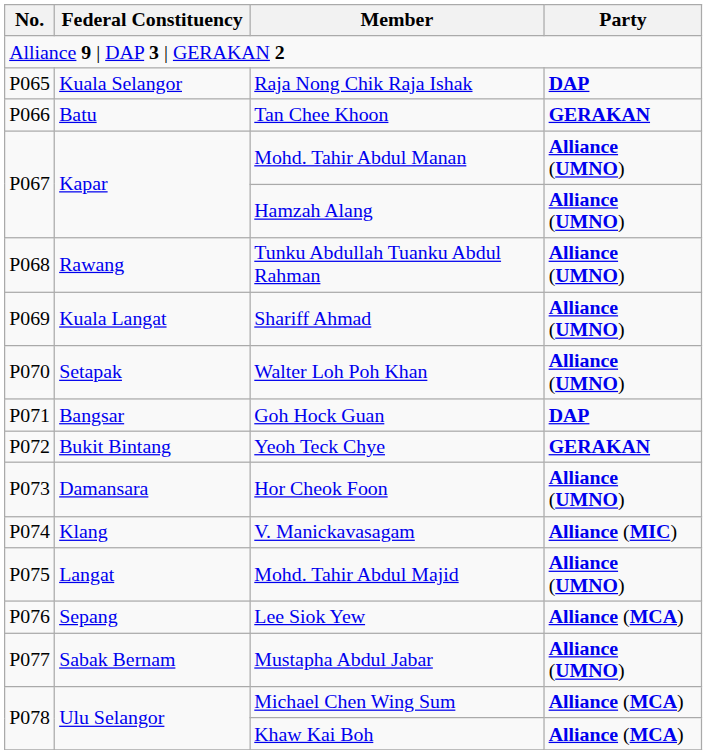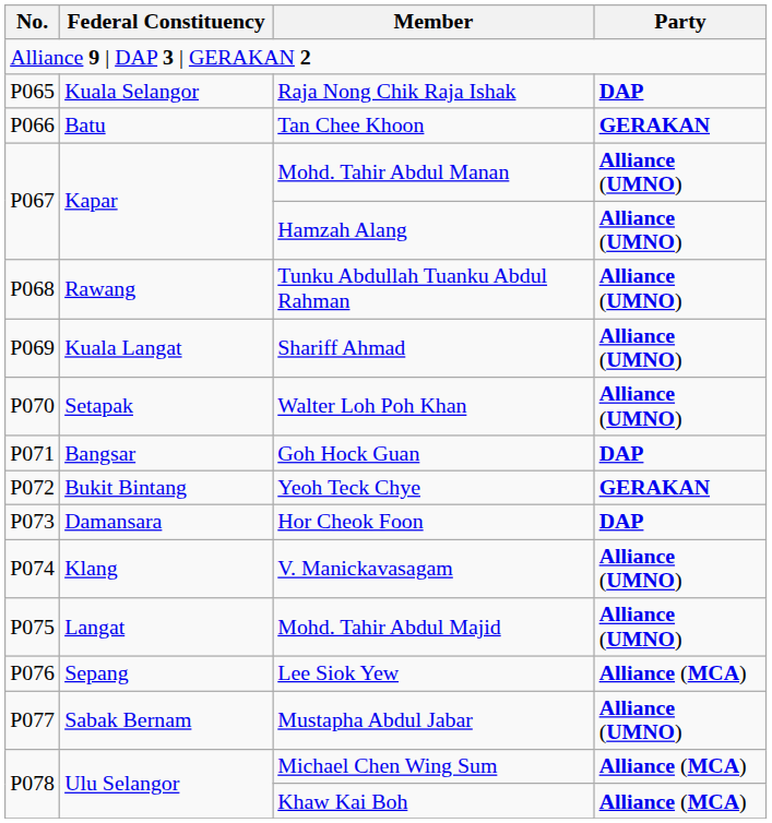Hor Cheok Foon | Party: Alliance (UMNO) -> DAP
V. Manickavasagam | Party: Alliance (MIC) -> Alliance (UMNO)
